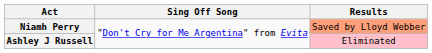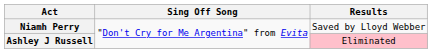Niamh Perry | Results: lightsalmon background -> no background
